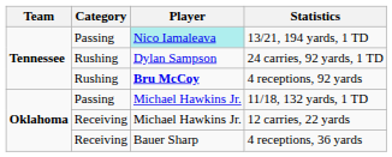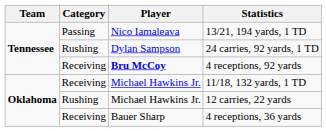13/21, 194 yards, 1 TD | Player: paleturquoise background -> no background
4 receptions, 92 yards | Category: Rushing -> Receiving
11/18, 132 yards, 1 TD | Category: Passing -> Receiving
12 carries, 22 yards | Category: Receiving -> Rushing
